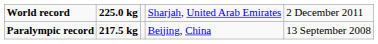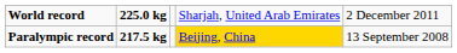Paralympic record | column 4: no background -> gold background
